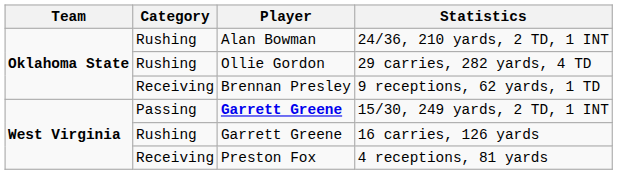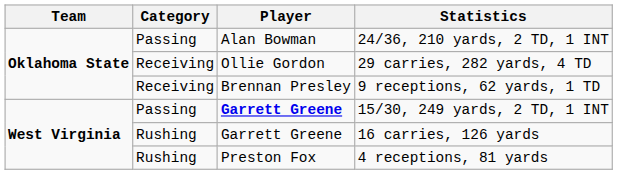24/36, 210 yards, 2 TD, 1 INT | Category: Rushing -> Passing
29 carries, 282 yards, 4 TD | Category: Rushing -> Receiving
4 receptions, 81 yards | Category: Receiving -> Rushing
